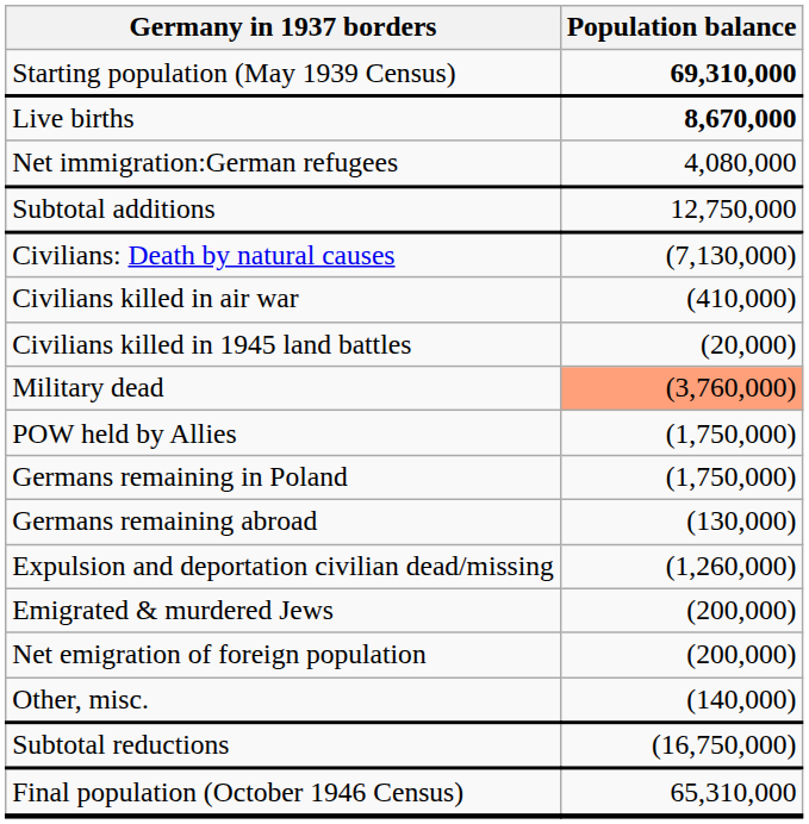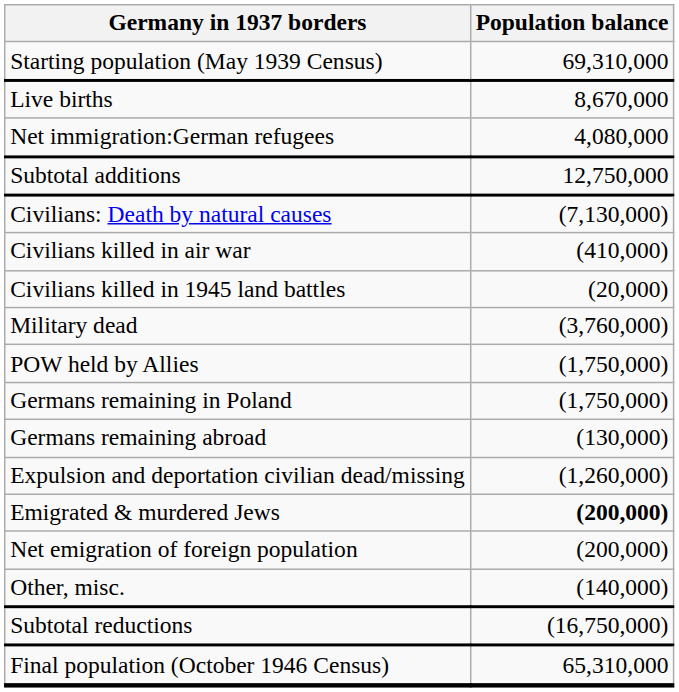Starting population (May 1939 Census) | Population balance: bold -> normal
Live births | Population balance: bold -> normal
Military dead | Population balance: lightsalmon background -> no background
Emigrated & murdered Jews | Population balance: normal -> bold
